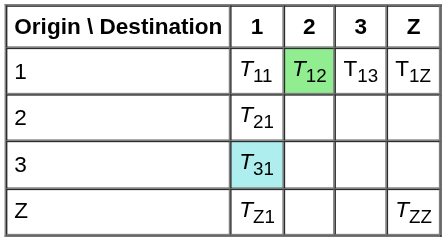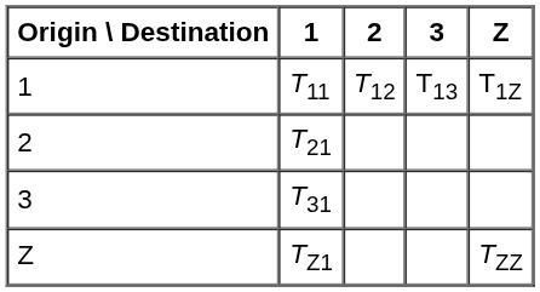row 2 | 2: lightgreen background -> no background
row 4 | 1: paleturquoise background -> no background
